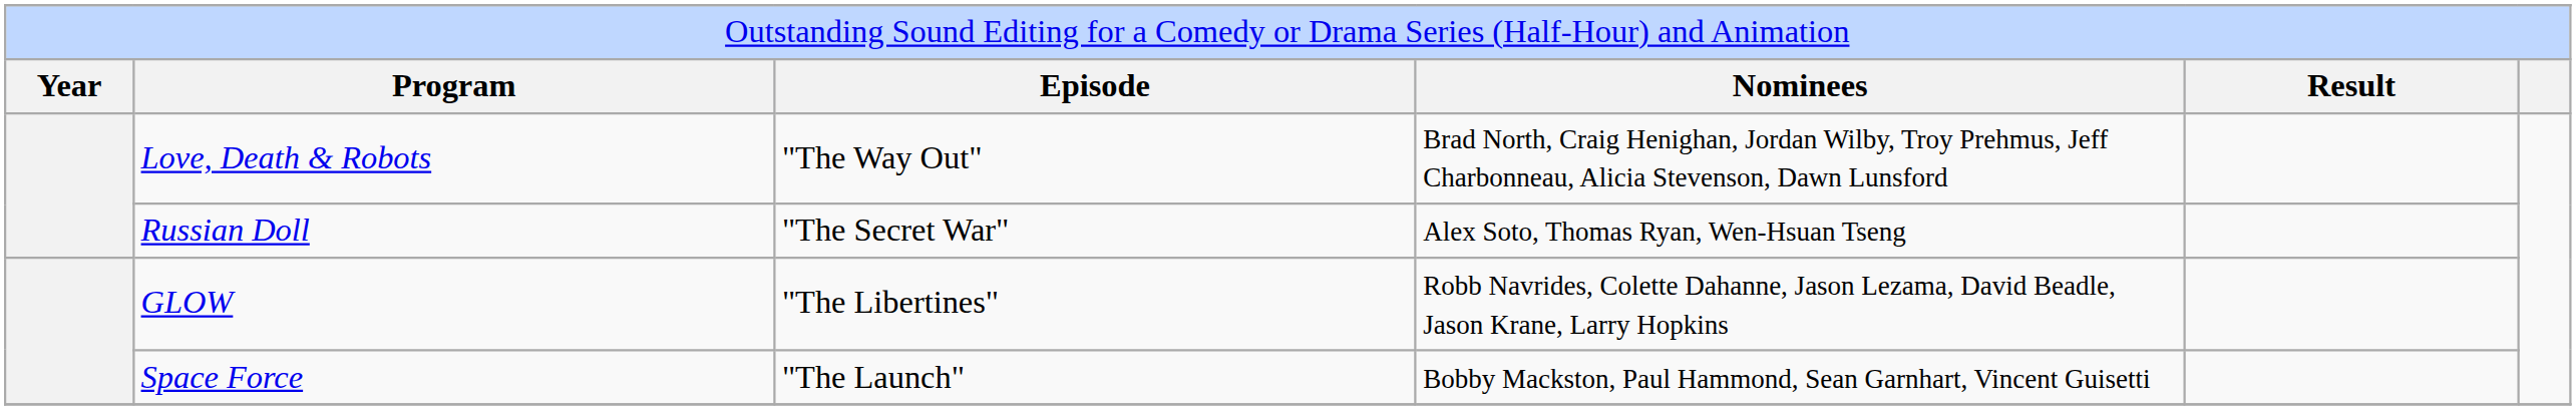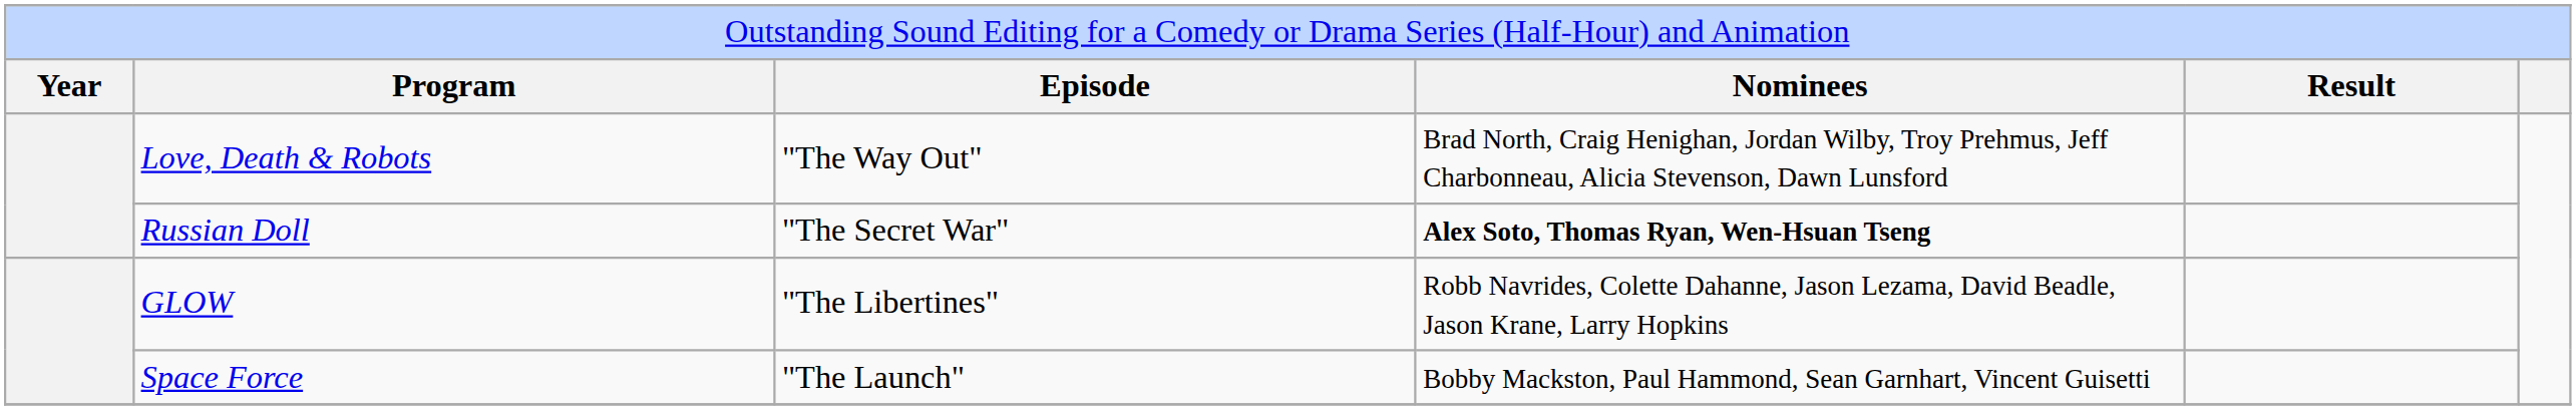Russian Doll | column 4: normal -> bold
